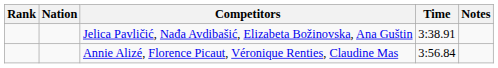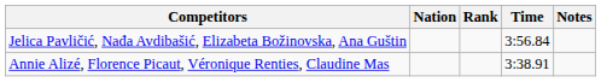columns swapped: Rank <-> Competitors
row 2 | Time: 3:38.91 -> 3:56.84
row 3 | Time: 3:56.84 -> 3:38.91
